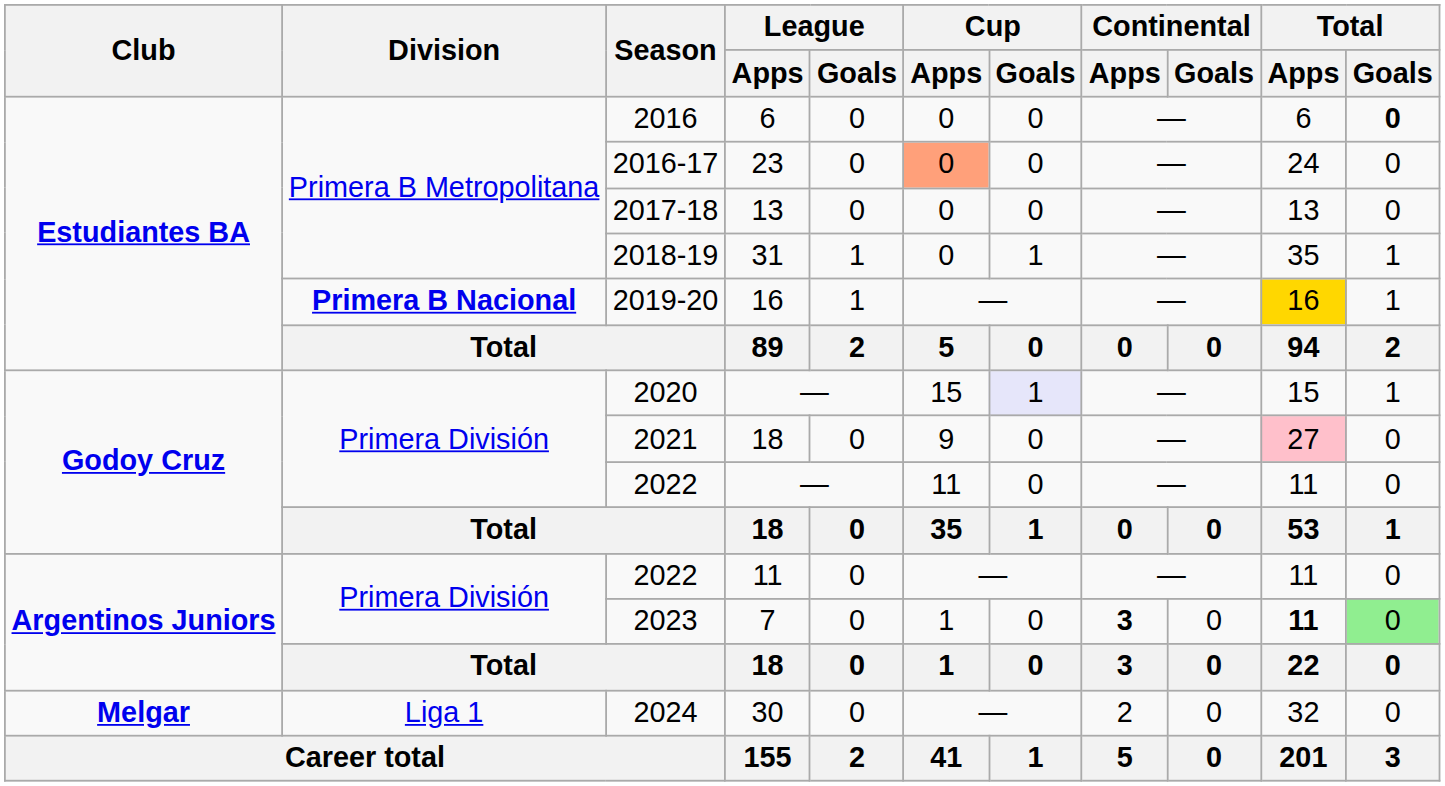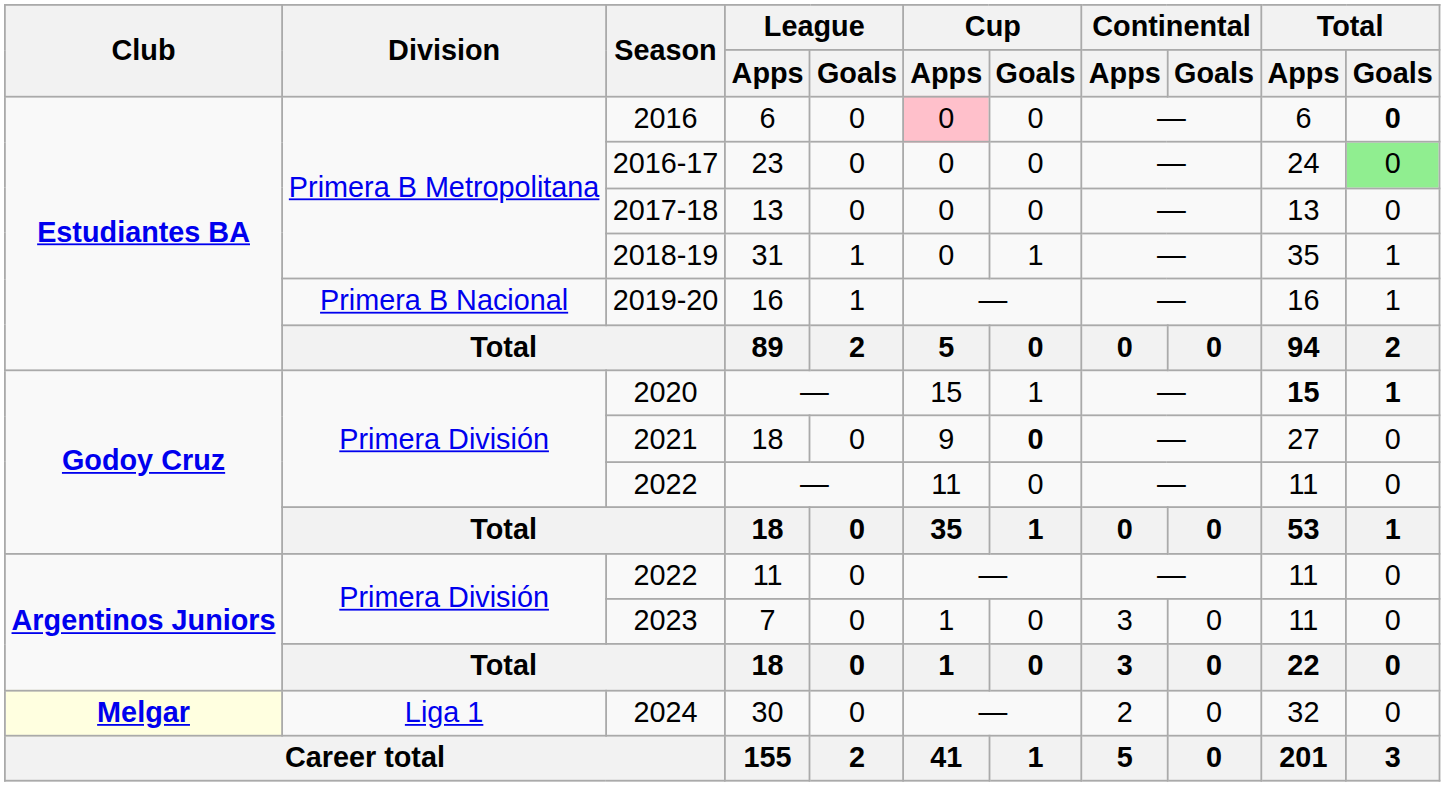2016 | Cup / Apps: no background -> pink background
2016-17 | Cup / Apps: lightsalmon background -> no background
2016-17 | Total / Goals: no background -> lightgreen background
2019-20 | Division: bold -> normal
2019-20 | Total / Apps: gold background -> no background
2020 | Cup / Goals: lavender background -> no background
2020 | Total / Apps: normal -> bold
2020 | Total / Goals: normal -> bold
2021 | Cup / Goals: normal -> bold
2021 | Total / Apps: pink background -> no background
2023 | Continental / Apps: bold -> normal
2023 | Total / Apps: bold -> normal
2023 | Total / Goals: lightgreen background -> no background
2024 | Club: no background -> lightyellow background
